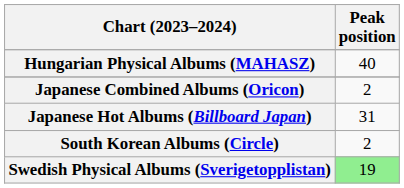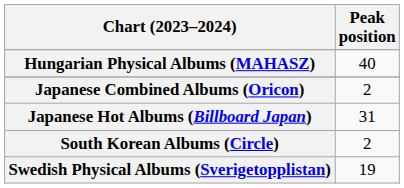Swedish Physical Albums (Sverigetopplistan) | Peak position: lightgreen background -> no background
